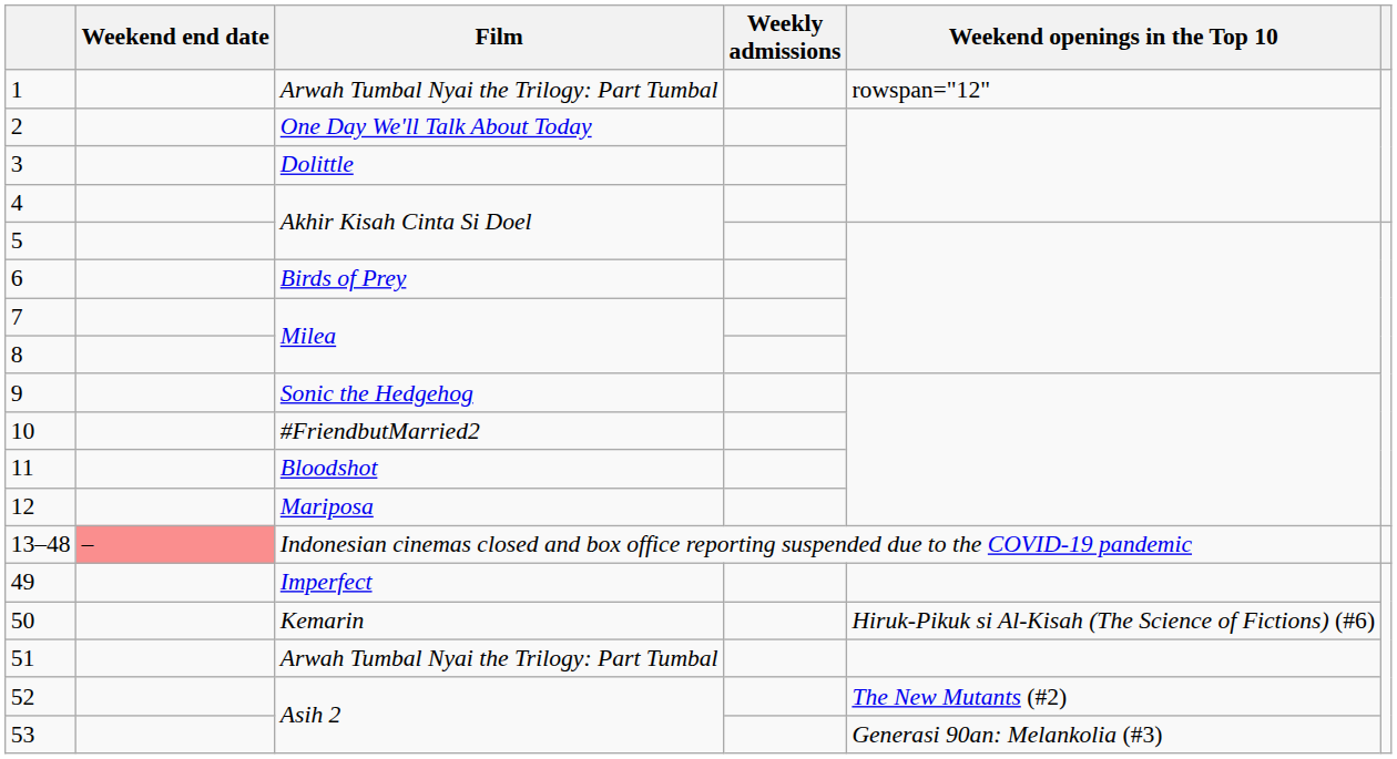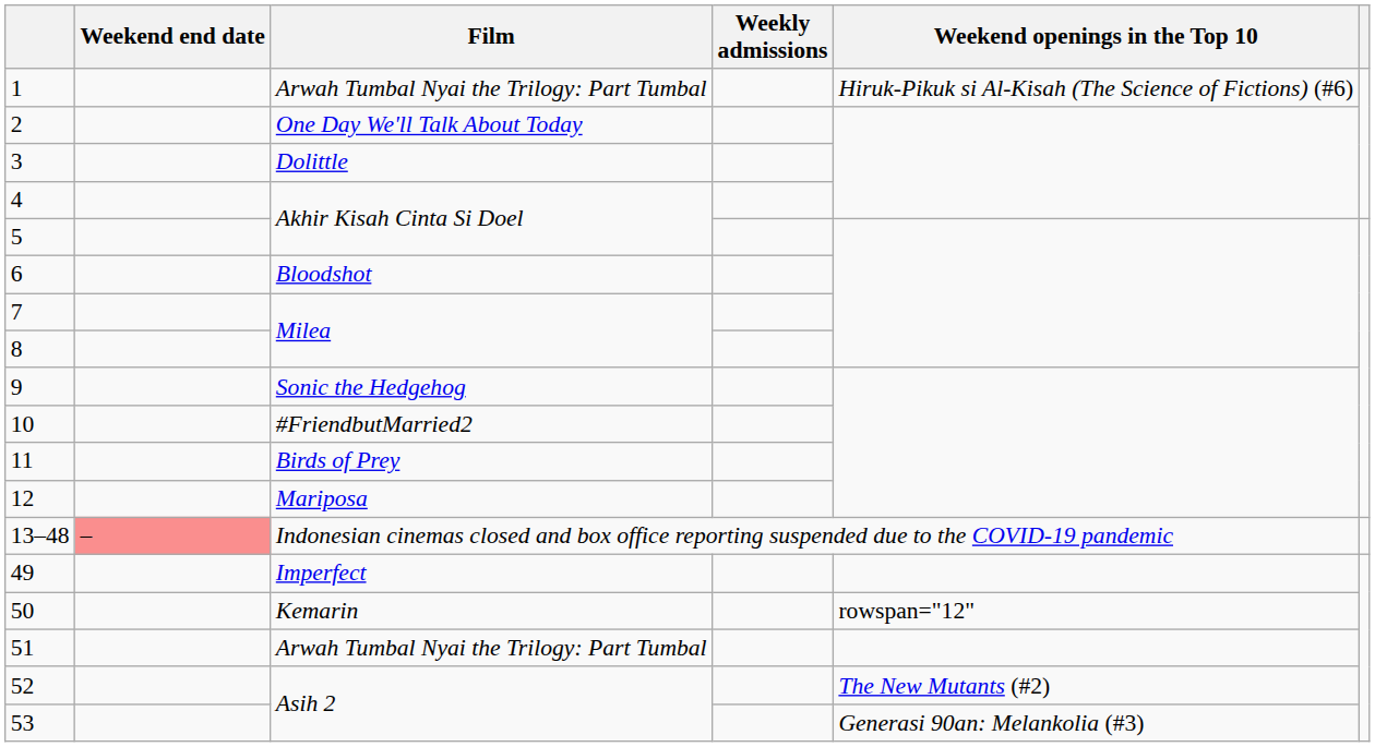1 | Weekend openings in the Top 10: rowspan="12" -> Hiruk-Pikuk si Al-Kisah (The Science of Fictions) (#6)
6 | Film: Birds of Prey -> Bloodshot
11 | Film: Bloodshot -> Birds of Prey
50 | Weekend openings in the Top 10: Hiruk-Pikuk si Al-Kisah (The Science of Fictions) (#6) -> rowspan="12"
